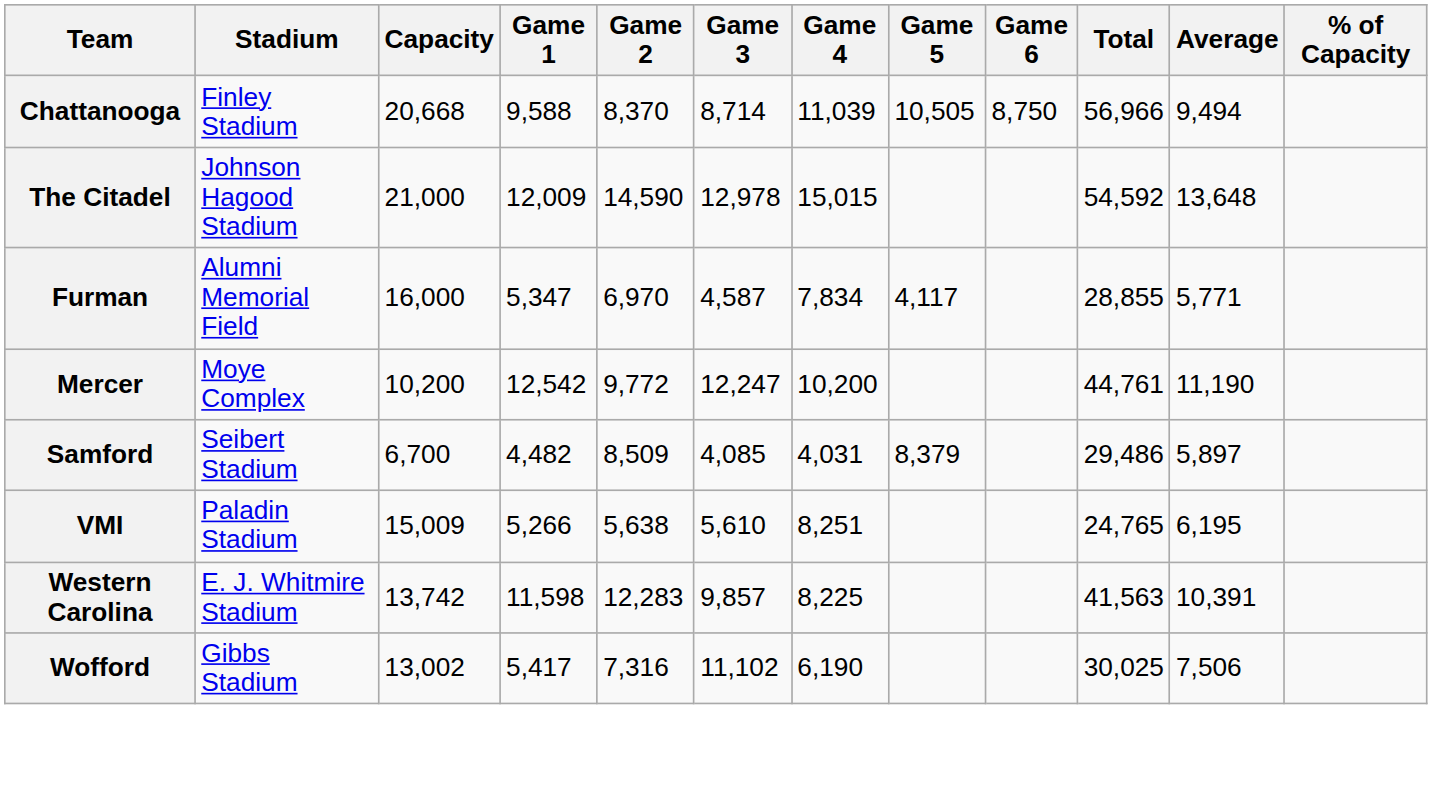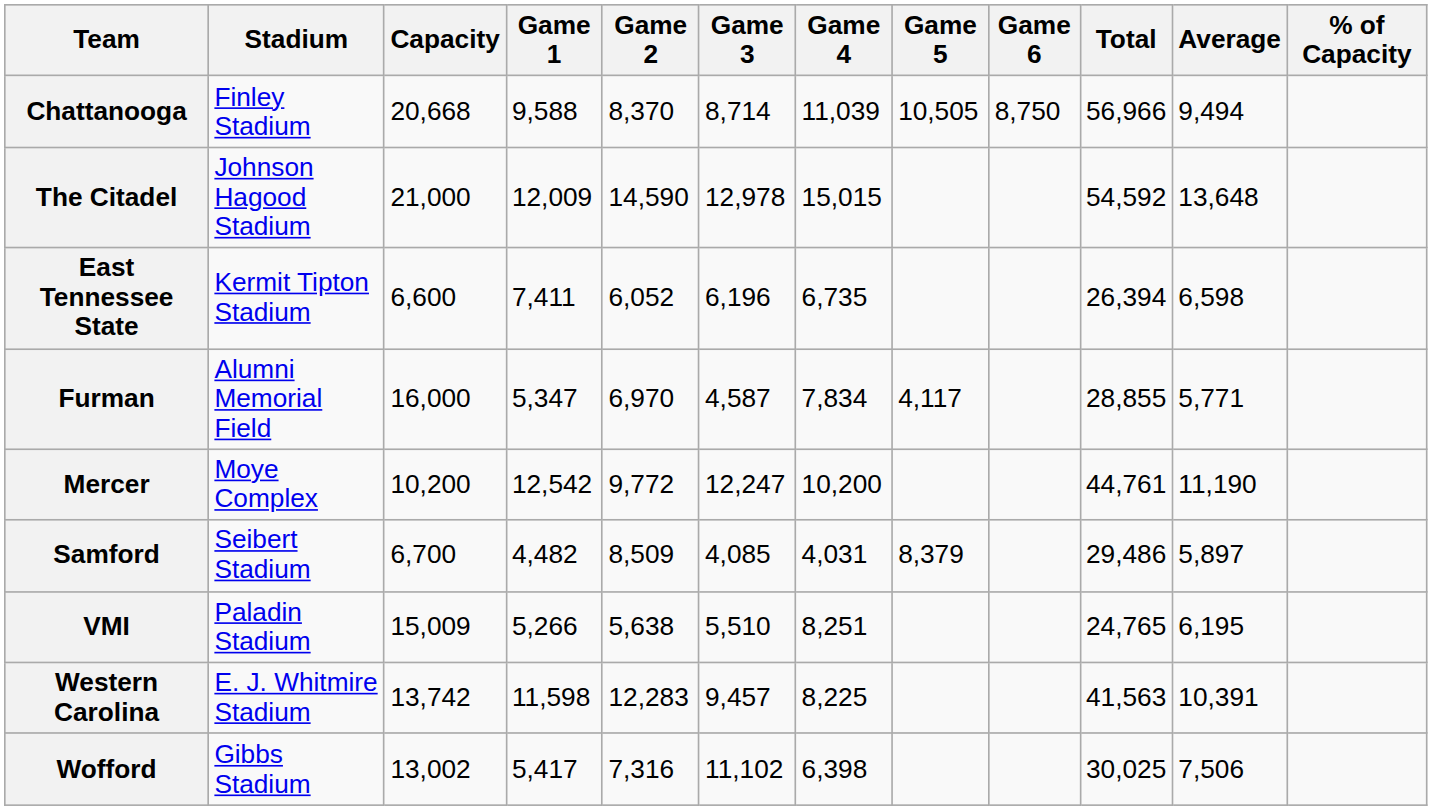+ row: East Tennessee State | Kermit Tipton Stadium | 6,600 | 7,411 | 6,052 | 6,196 | 6,735 | 26,394 | 6,598
VMI | Game 3: 5,610 -> 5,510
Western Carolina | Game 3: 9,857 -> 9,457
Wofford | Game 4: 6,190 -> 6,398
